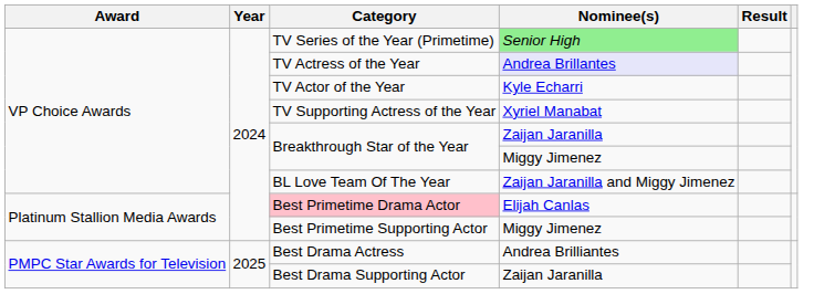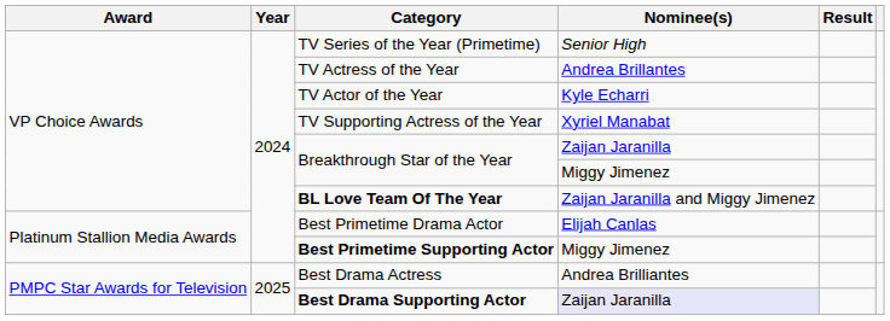TV Series of the Year (Primetime) | Nominee(s): lightgreen background -> no background
TV Actress of the Year | Nominee(s): lavender background -> no background
BL Love Team Of The Year | Category: normal -> bold
Best Primetime Drama Actor | Category: pink background -> no background
Best Primetime Supporting Actor | Category: normal -> bold
Best Drama Supporting Actor | Category: normal -> bold
Best Drama Supporting Actor | Nominee(s): no background -> lavender background
